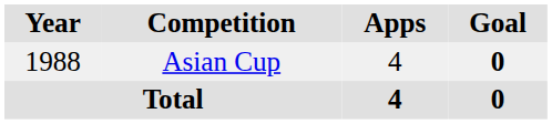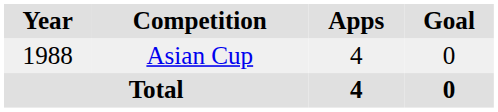Asian Cup | Goal: bold -> normal
